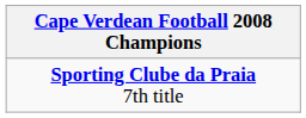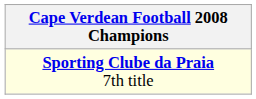row 2 | column 1: no background -> lightyellow background
